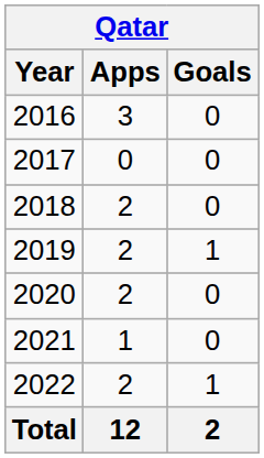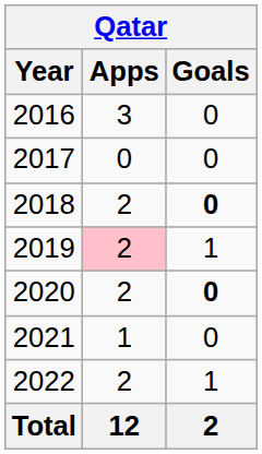2018 | Goals: normal -> bold
2019 | Apps: no background -> pink background
2020 | Goals: normal -> bold
